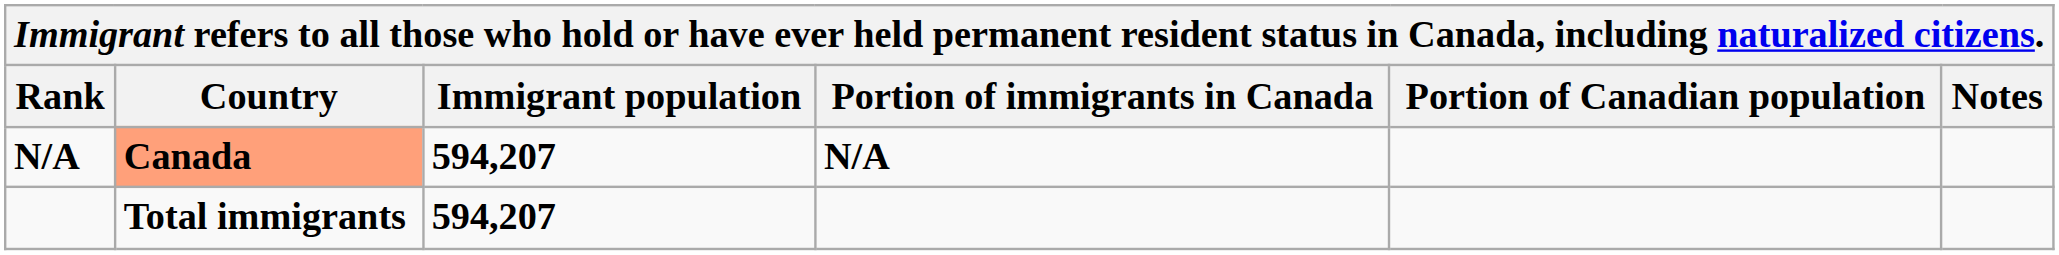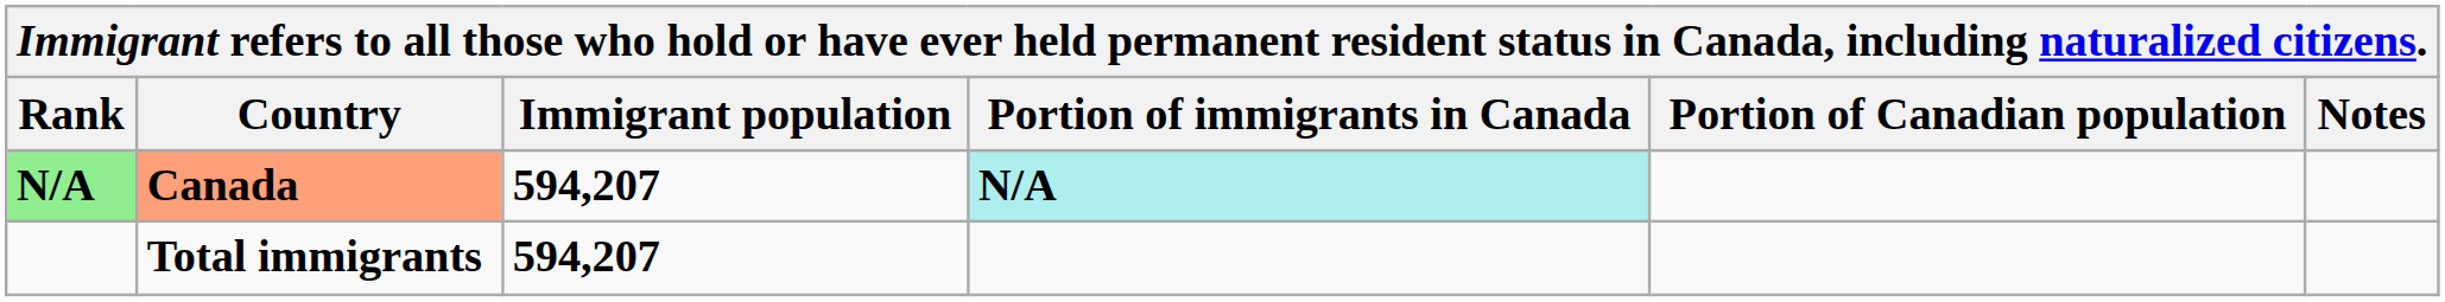row 3 | Rank: no background -> lightgreen background
row 3 | Portion of immigrants in Canada: no background -> paleturquoise background
